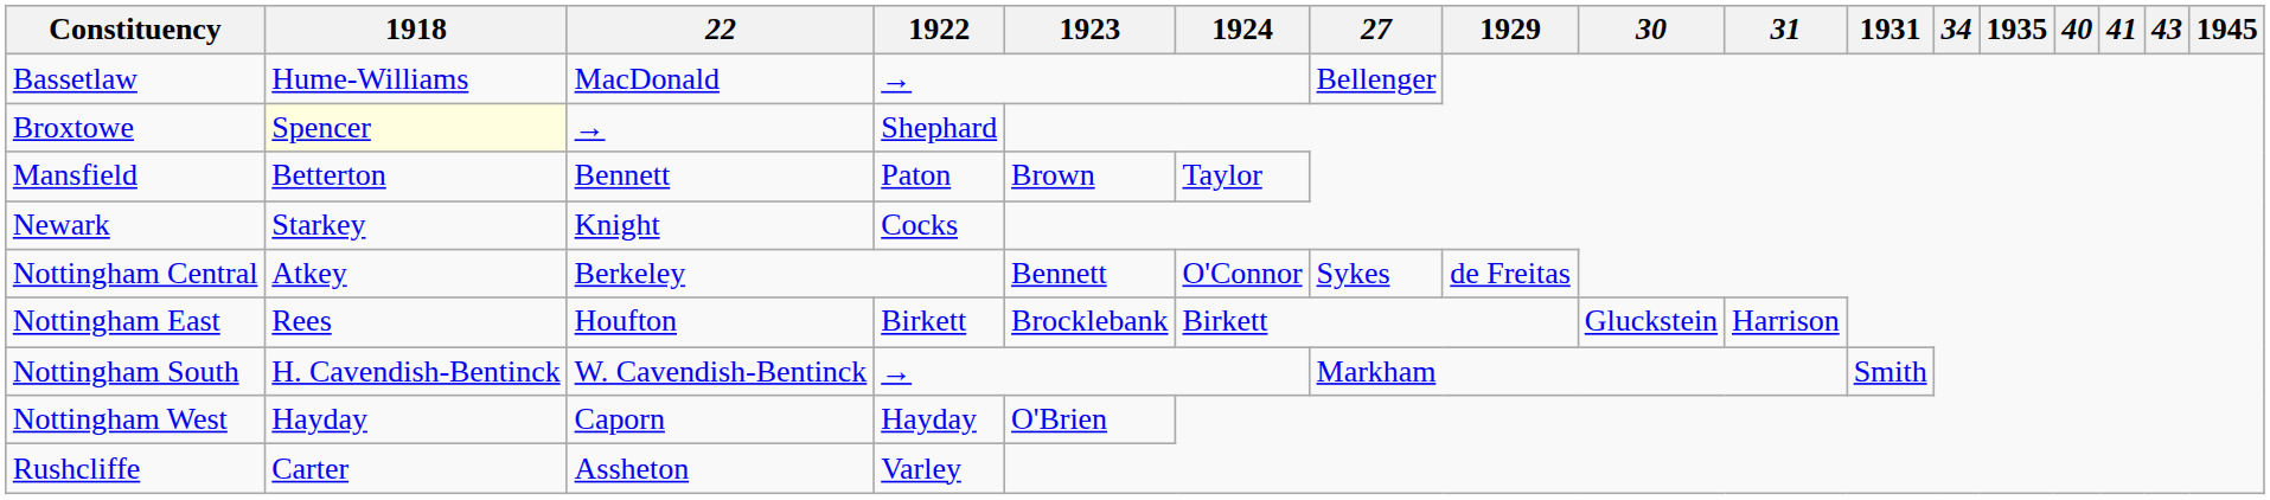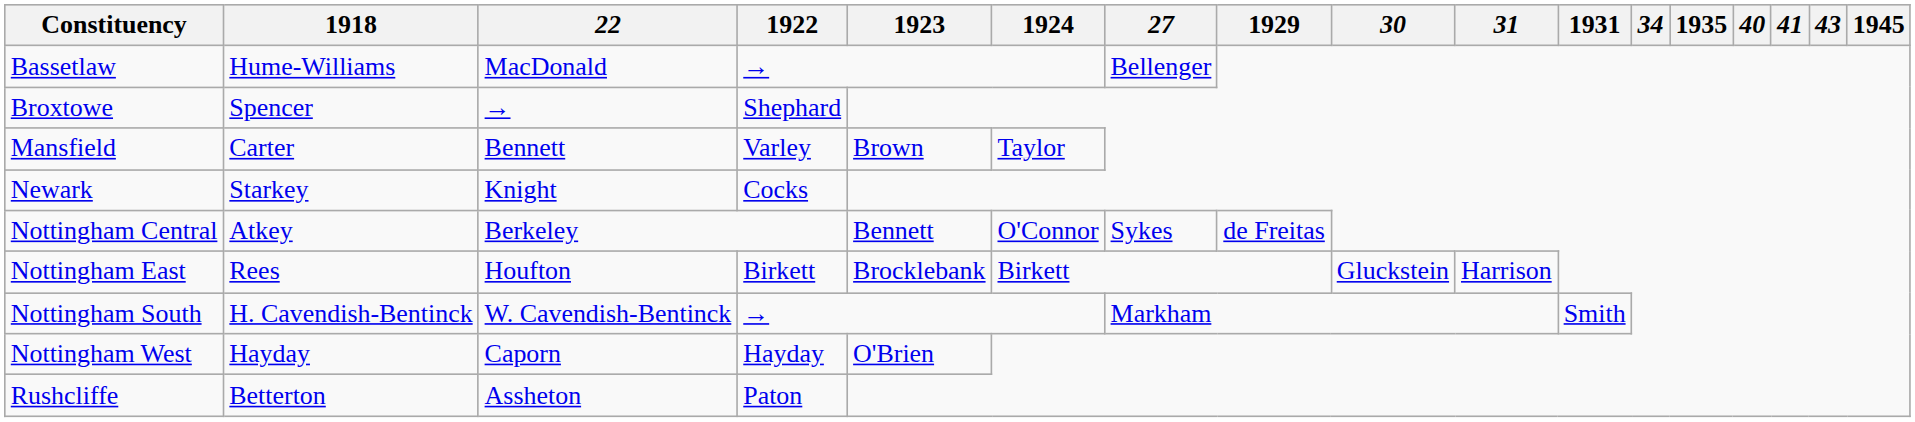Broxtowe | 1918: lightyellow background -> no background
Mansfield | 1918: Betterton -> Carter
Mansfield | 1922: Paton -> Varley
Rushcliffe | 1918: Carter -> Betterton
Rushcliffe | 1922: Varley -> Paton
